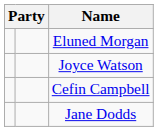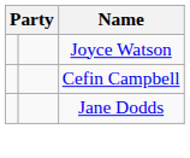- row: Eluned Morgan
